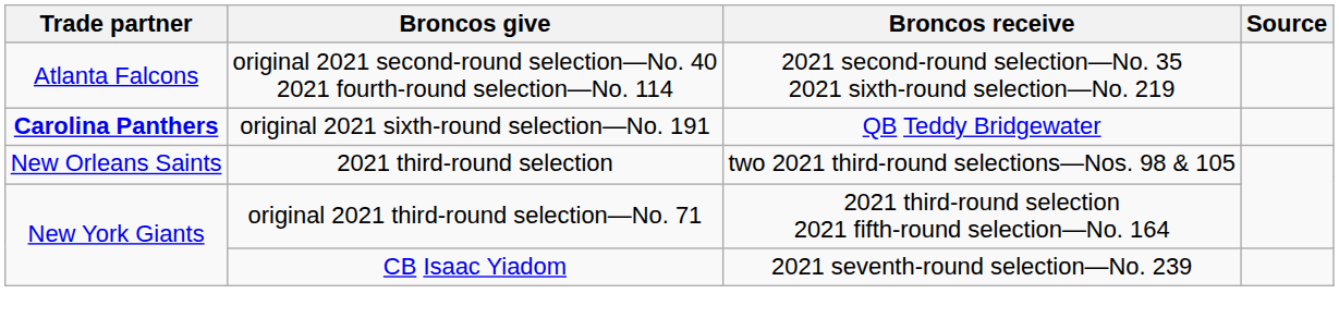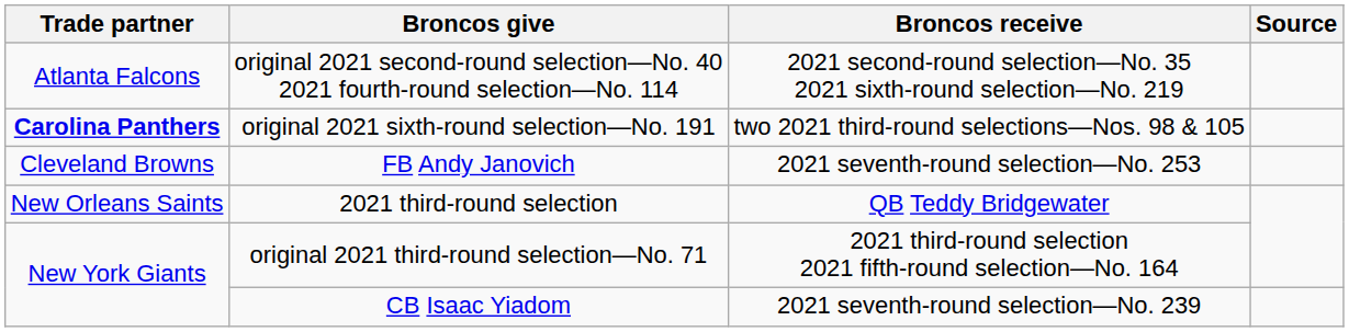original 2021 sixth-round selection—No. 191 | Broncos receive: QB Teddy Bridgewater -> two 2021 third-round selections—Nos. 98 & 105
+ row: Cleveland Browns | FB Andy Janovich | 2021 seventh-round selection—No. 253
2021 third-round selection | Broncos receive: two 2021 third-round selections—Nos. 98 & 105 -> QB Teddy Bridgewater
